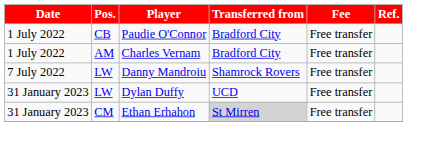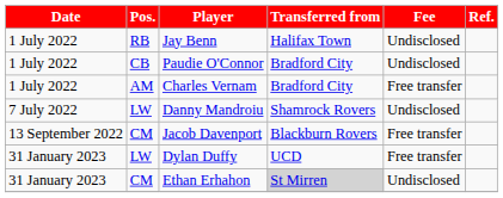+ row: 1 July 2022 | RB | Jay Benn | Halifax Town | Undisclosed
Paudie O'Connor | Fee: Free transfer -> Undisclosed
Danny Mandroiu | Fee: Free transfer -> Undisclosed
+ row: 13 September 2022 | CM | Jacob Davenport | Blackburn Rovers | Free transfer
Ethan Erhahon | Fee: Free transfer -> Undisclosed
